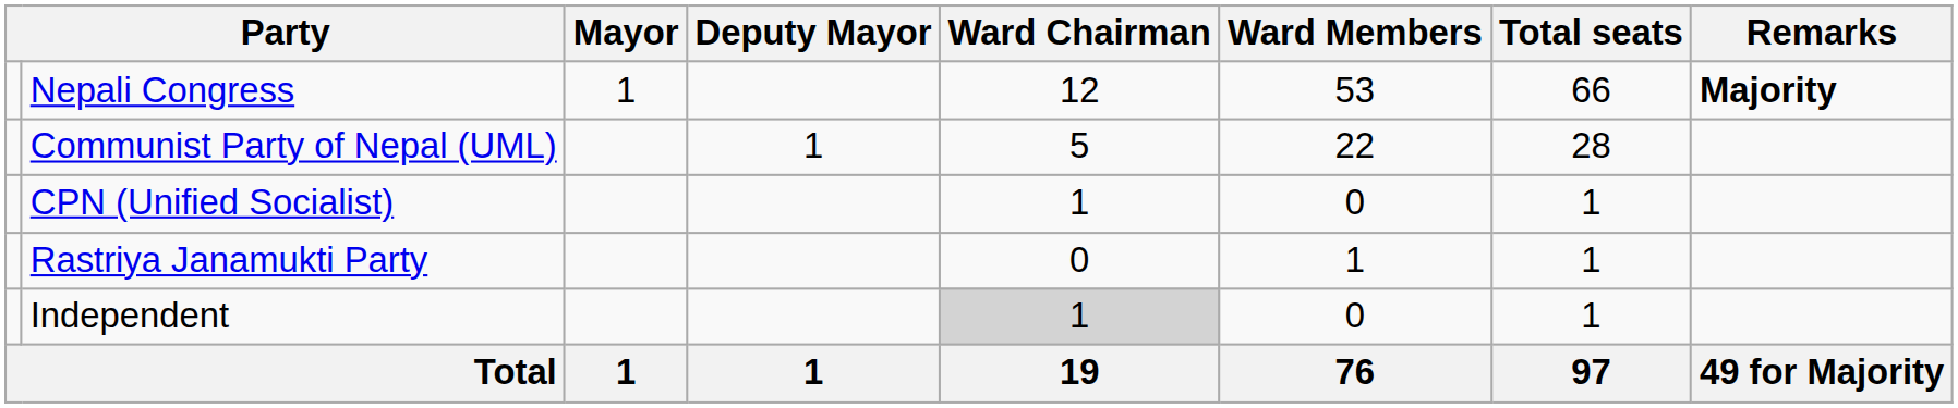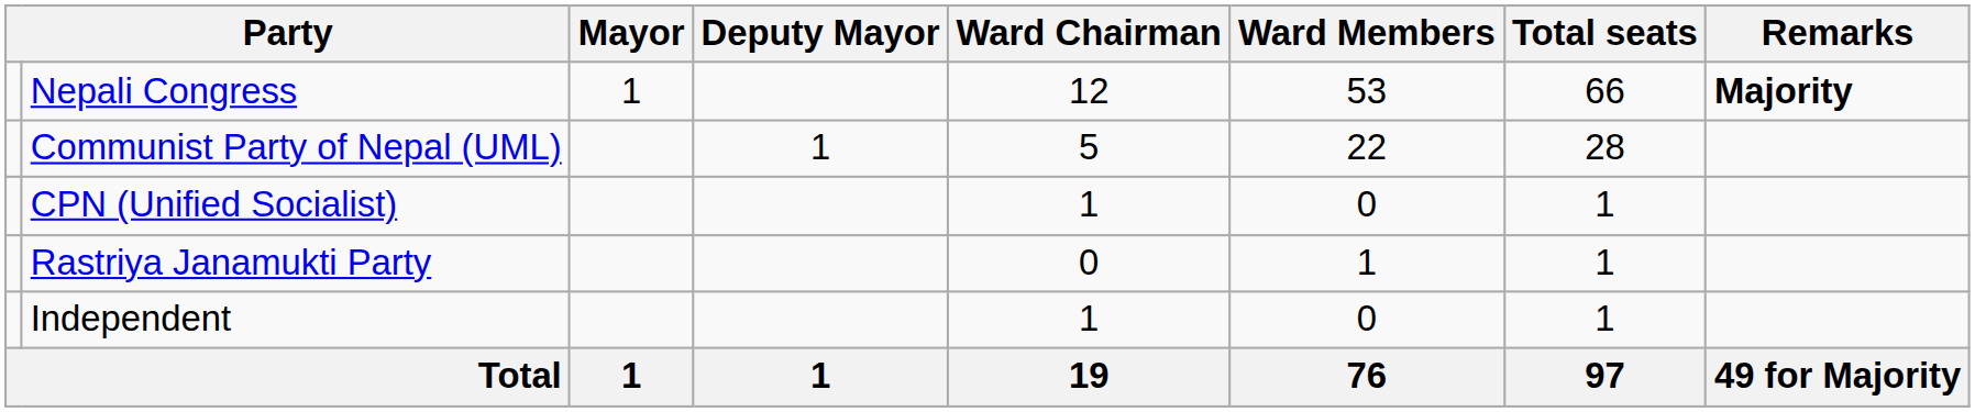Independent | Ward Chairman: lightgrey background -> no background
